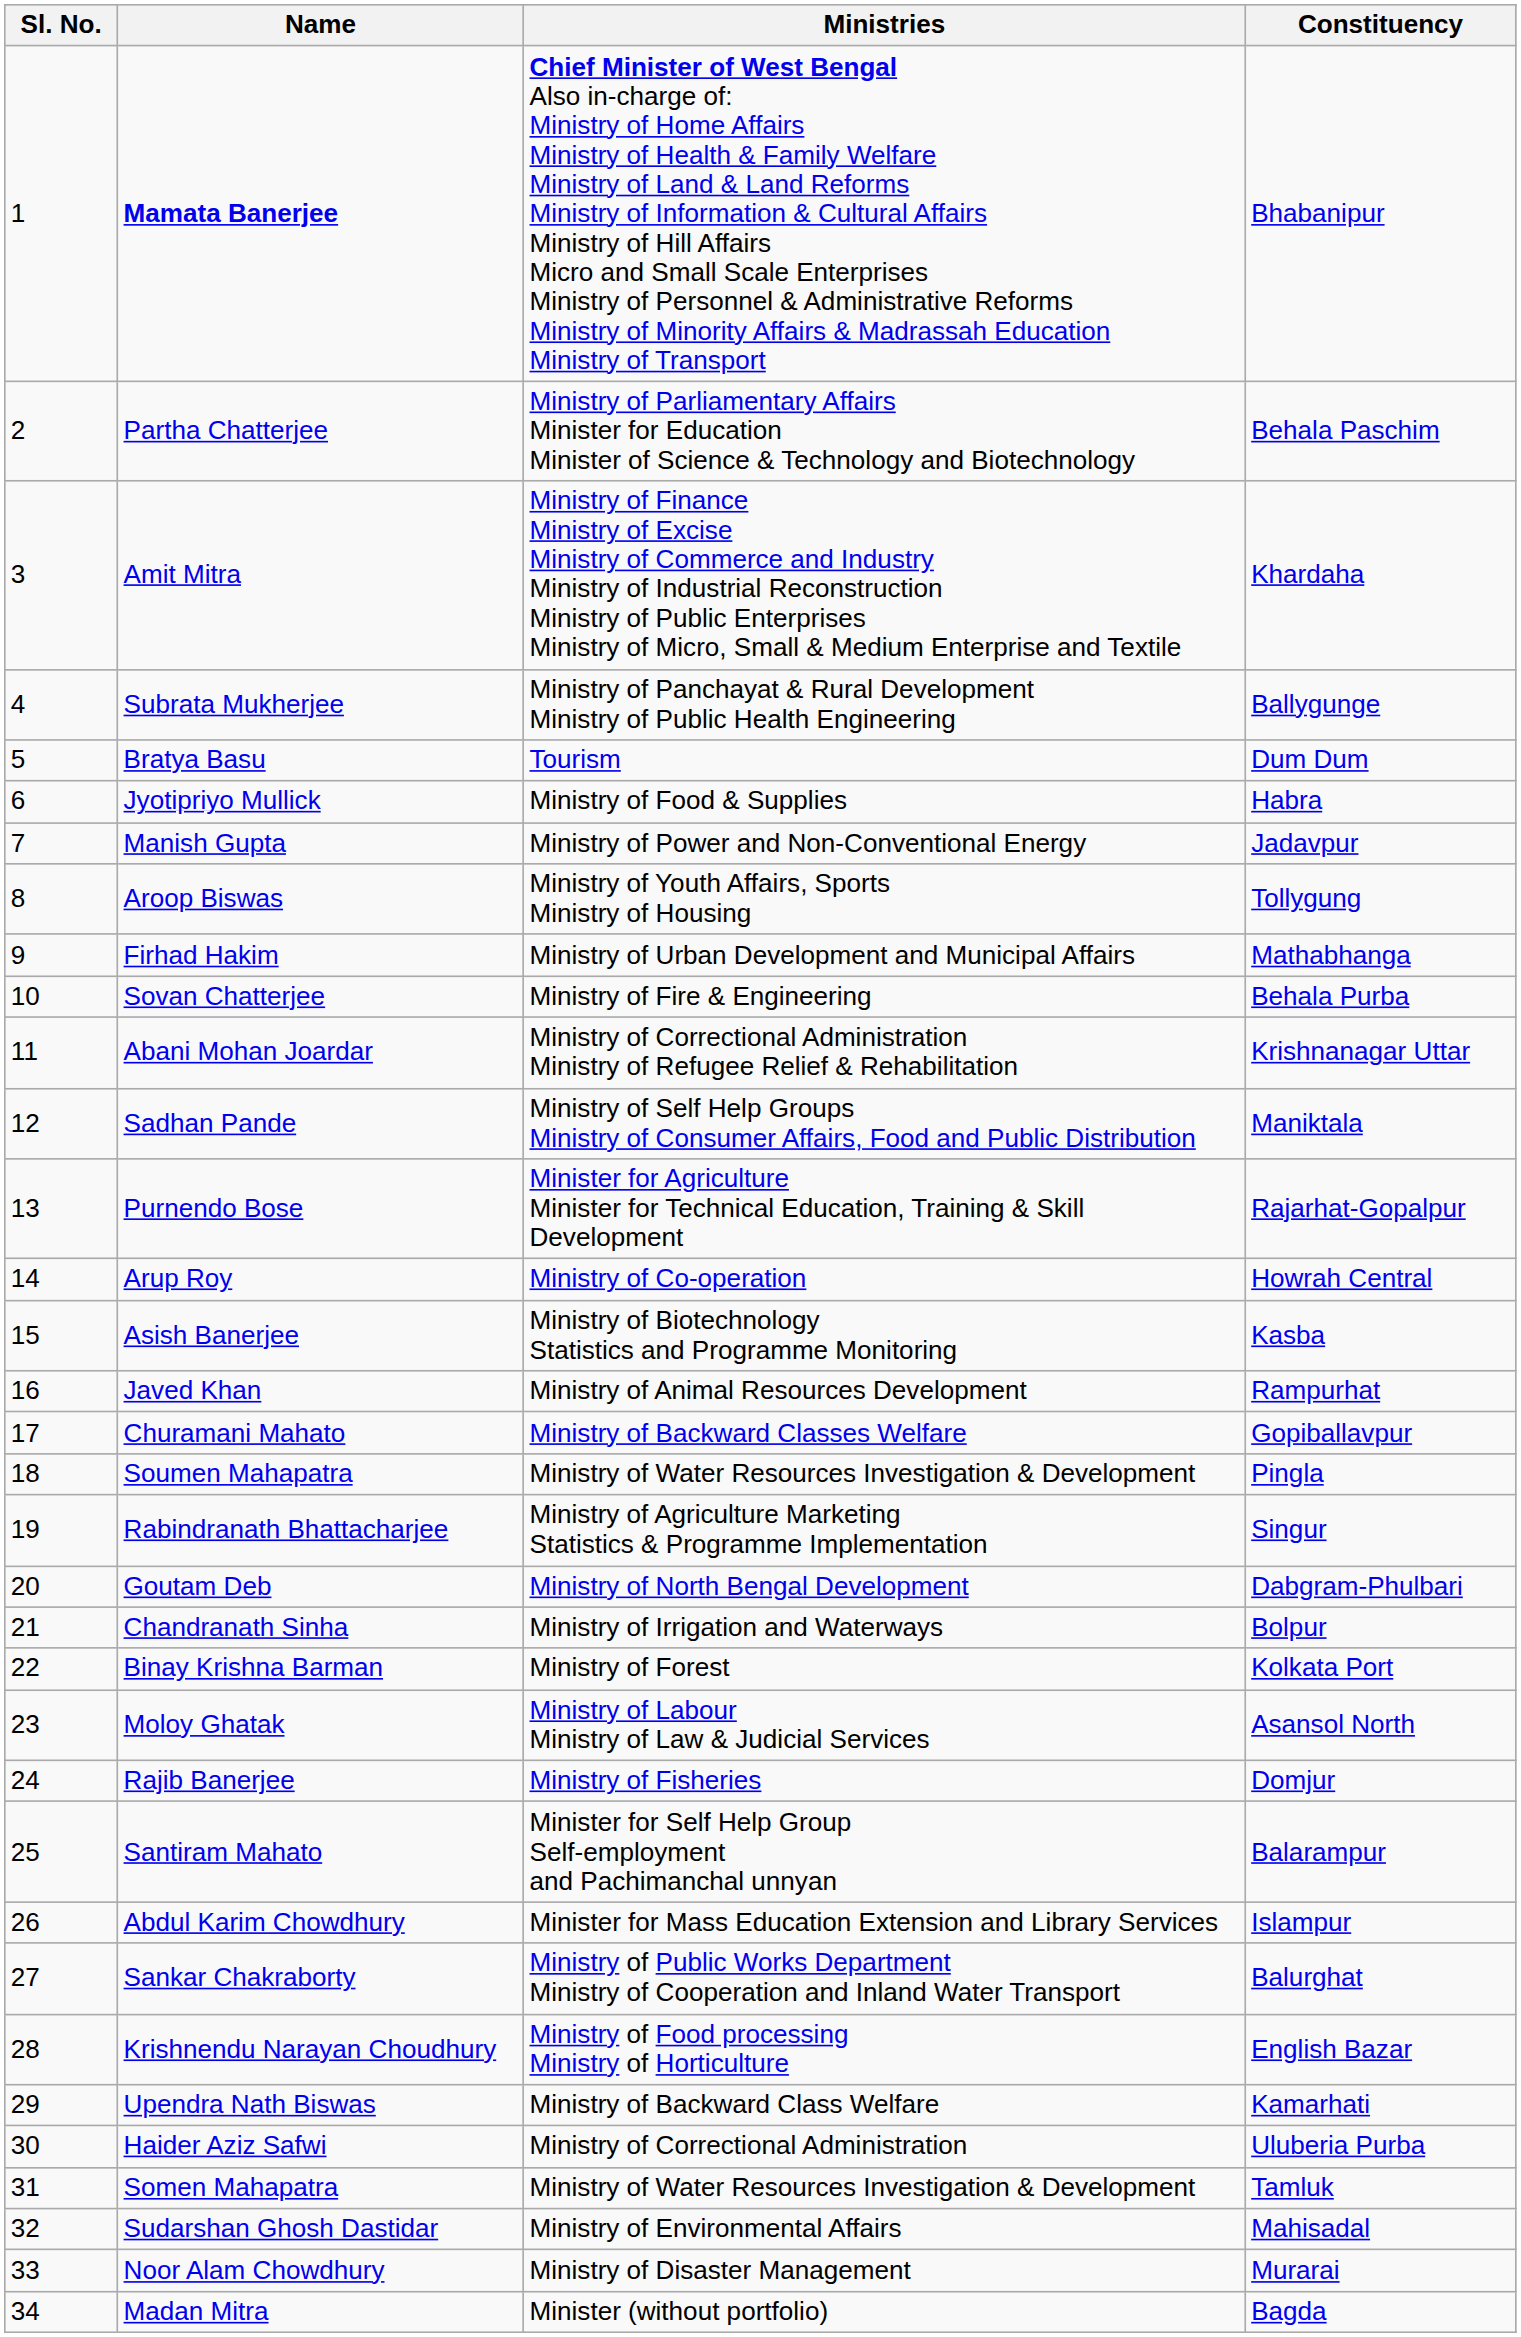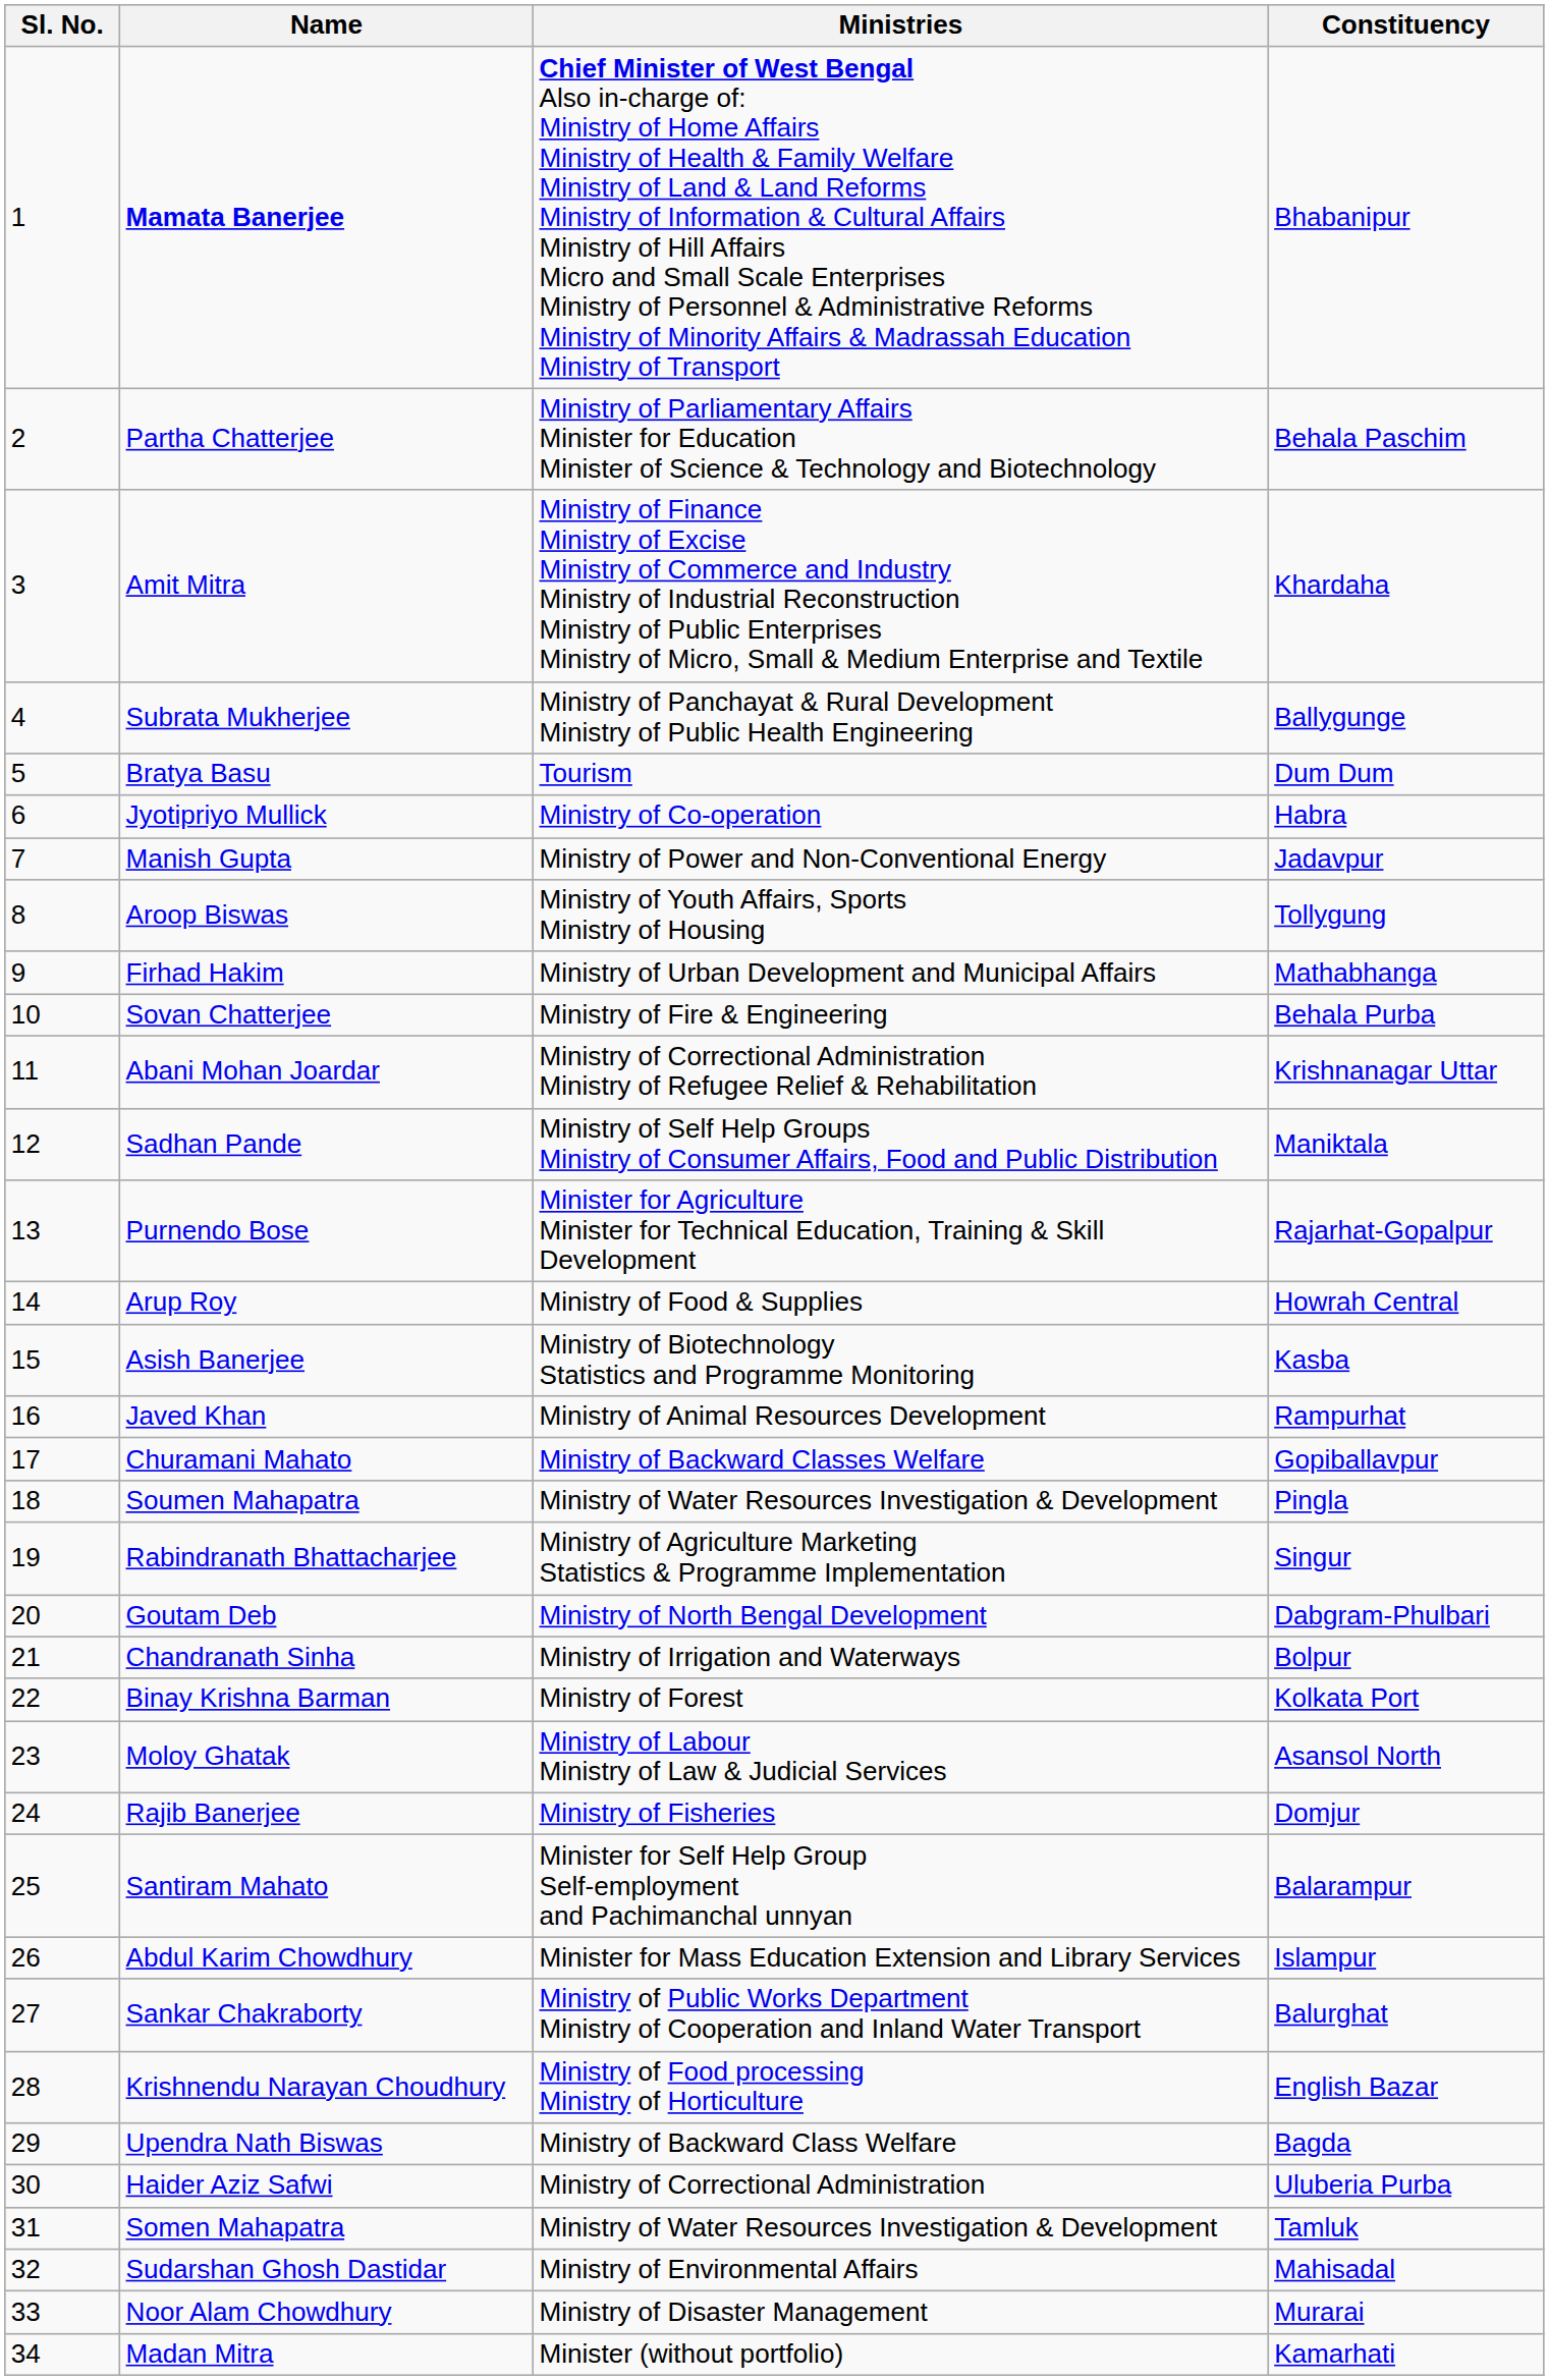Jyotipriyo Mullick | Ministries: Ministry of Food & Supplies -> Ministry of Co-operation
Arup Roy | Ministries: Ministry of Co-operation -> Ministry of Food & Supplies
Upendra Nath Biswas | Constituency: Kamarhati -> Bagda
Madan Mitra | Constituency: Bagda -> Kamarhati
